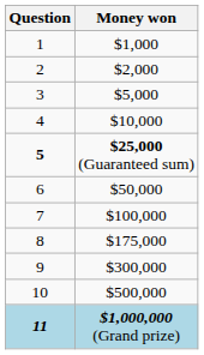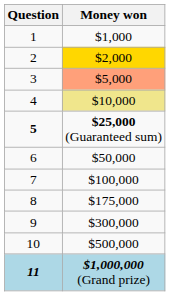2 | Money won: no background -> gold background
3 | Money won: no background -> lightsalmon background
4 | Money won: no background -> khaki background
